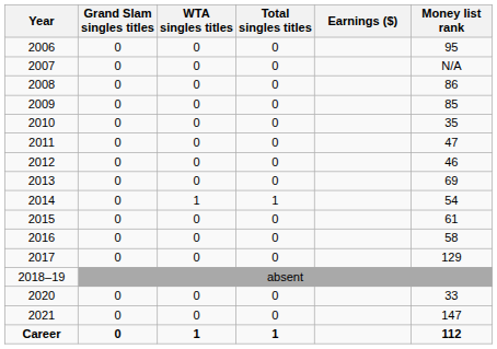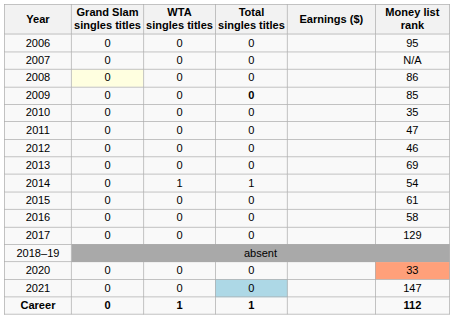2008 | Grand Slam singles titles: no background -> lightyellow background
2009 | Total singles titles: normal -> bold
2020 | Money list rank: no background -> lightsalmon background
2021 | Total singles titles: no background -> lightblue background
